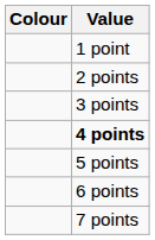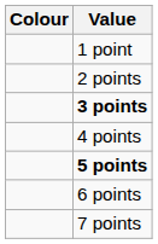3 points | Value: normal -> bold
4 points | Value: bold -> normal
5 points | Value: normal -> bold
